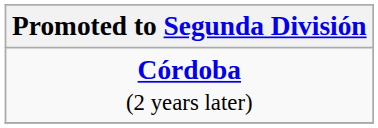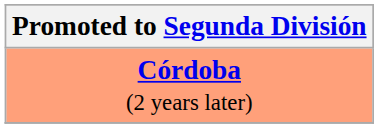Córdoba (2 years later) | column 1: no background -> lightsalmon background
